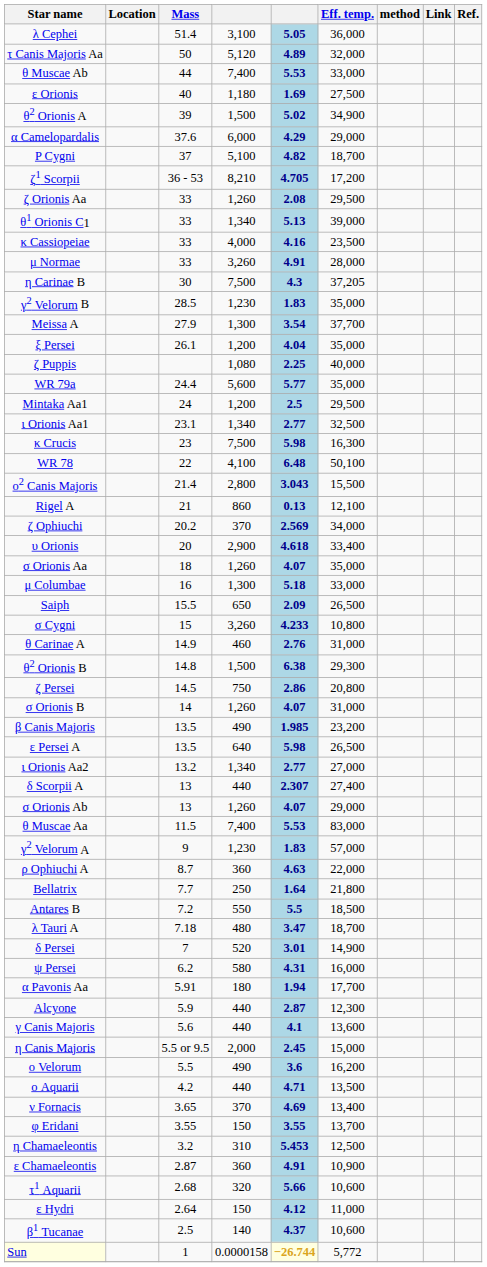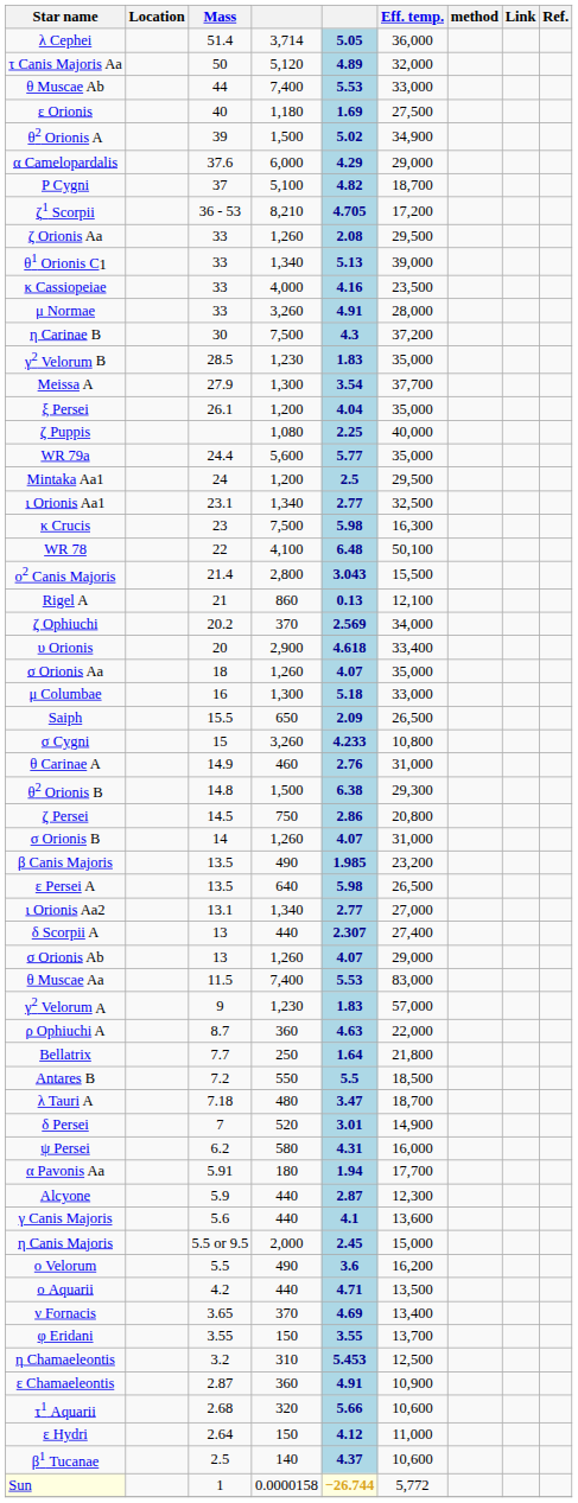λ Cephei | column 4: 3,100 -> 3,714
η Carinae B | Eff. temp.: 37,205 -> 37,200
ι Orionis Aa2 | Mass: 13.2 -> 13.1
